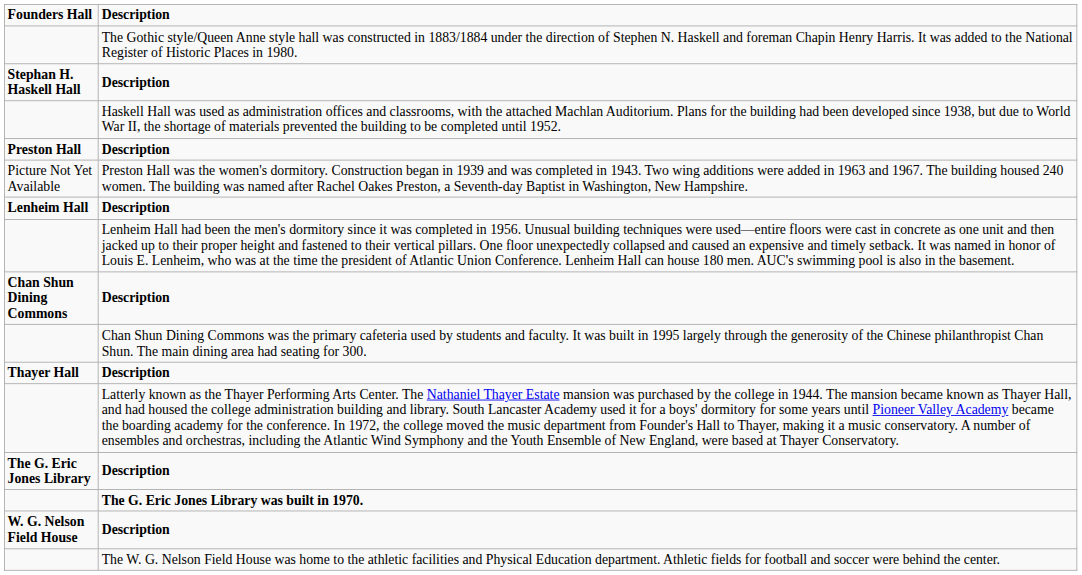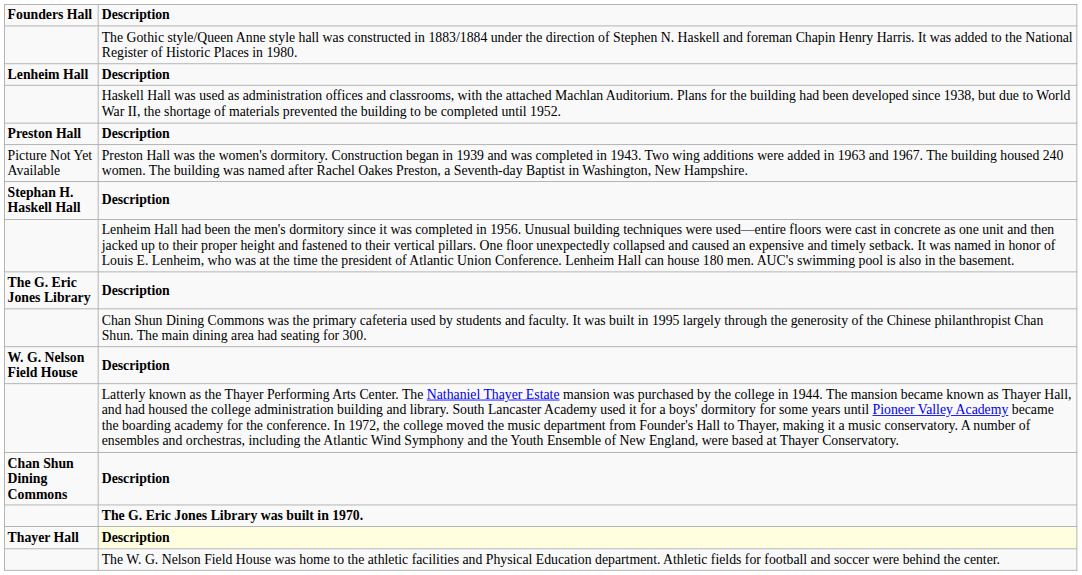row 3 | Founders Hall: Stephan H. Haskell Hall -> Lenheim Hall
row 7 | Founders Hall: Lenheim Hall -> Stephan H. Haskell Hall
row 9 | Founders Hall: Chan Shun Dining Commons -> The G. Eric Jones Library
row 11 | Founders Hall: Thayer Hall -> W. G. Nelson Field House
row 13 | Founders Hall: The G. Eric Jones Library -> Chan Shun Dining Commons
row 15 | Founders Hall: W. G. Nelson Field House -> Thayer Hall
row 15 | Description: no background -> lightyellow background
